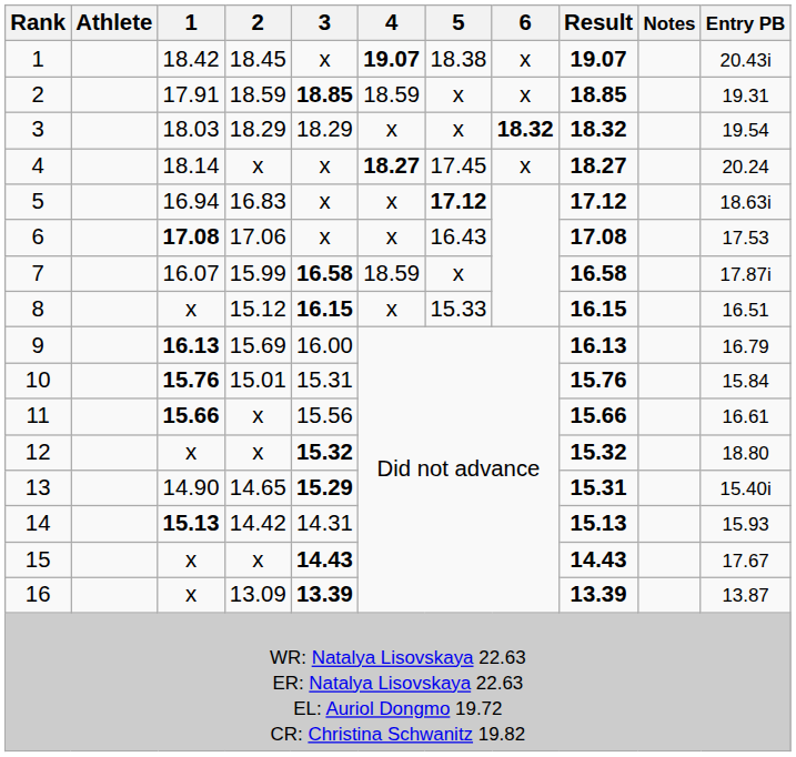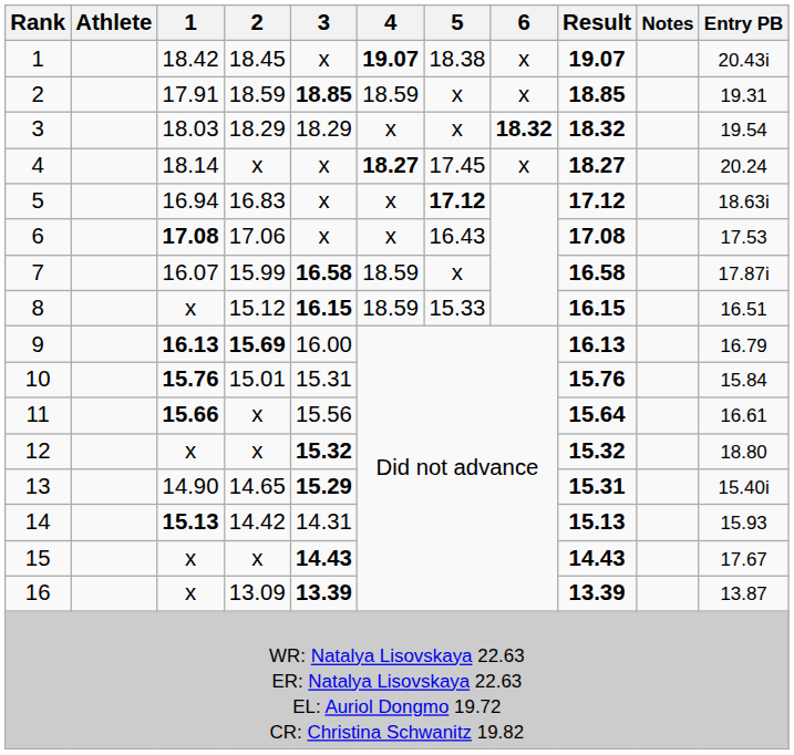8 | 4: x -> 18.59
9 | 2: normal -> bold
11 | Result: 15.66 -> 15.64
